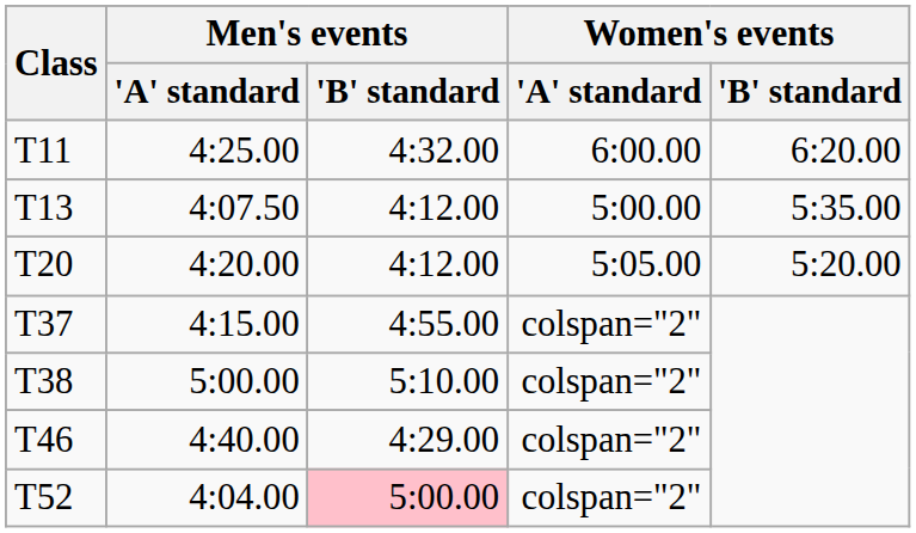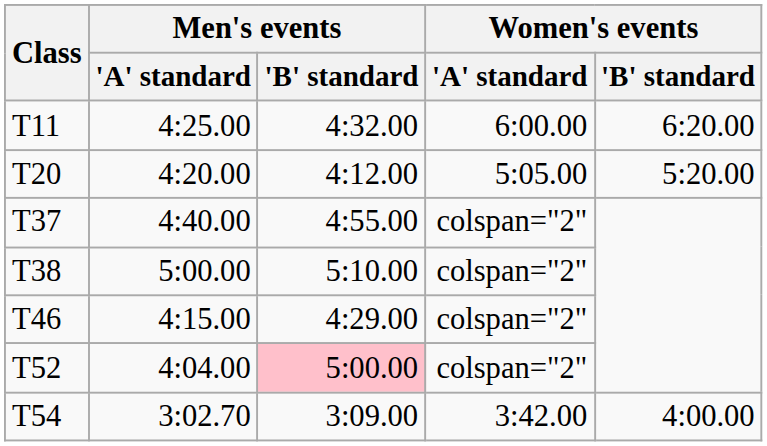- row: T13 | 4:07.50 | 4:12.00 | 5:00.00 | 5:35.00
T37 | Men's events / 'A' standard: 4:15.00 -> 4:40.00
T46 | Men's events / 'A' standard: 4:40.00 -> 4:15.00
+ row: T54 | 3:02.70 | 3:09.00 | 3:42.00 | 4:00.00
